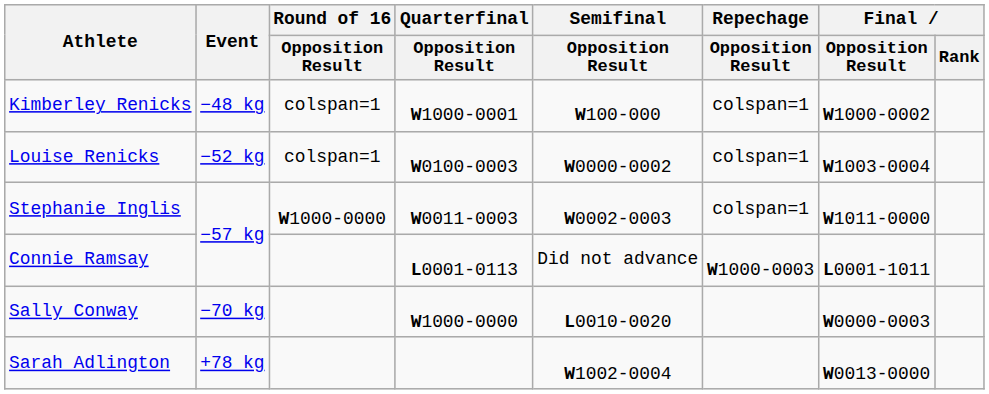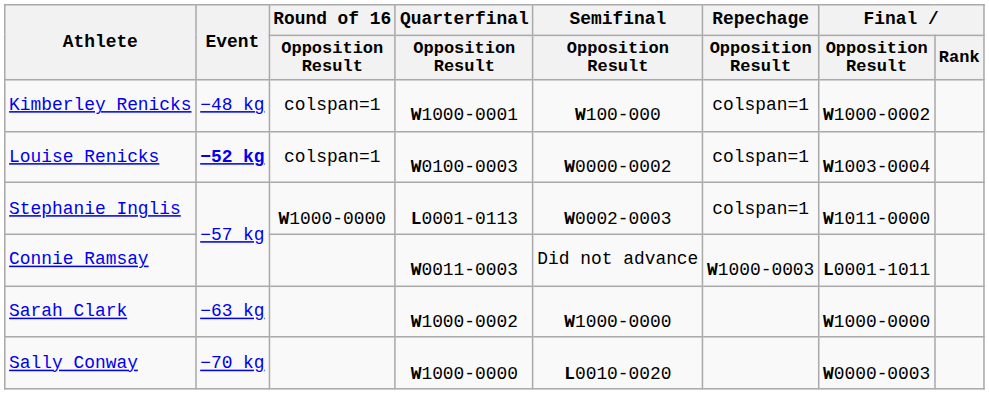Louise Renicks | Event: normal -> bold
Stephanie Inglis | Quarterfinal / Opposition Result: W0011-0003 -> L0001-0113
Connie Ramsay | Quarterfinal / Opposition Result: L0001-0113 -> W0011-0003
+ row: Sarah Clark | −63 kg | W1000-0002 | W1000-0000 | W1000-0000
- row: Sarah Adlington | +78 kg | W1002-0004 | W0013-0000
